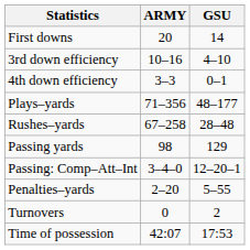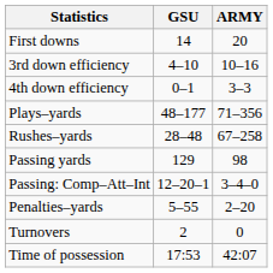columns swapped: ARMY <-> GSU
